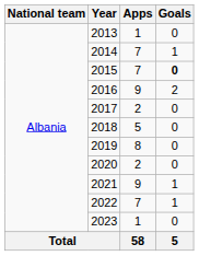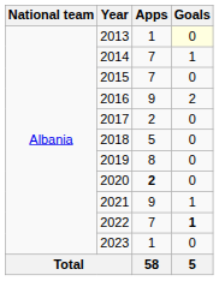2013 | Goals: no background -> lightyellow background
2015 | Goals: bold -> normal
2020 | Apps: normal -> bold
2022 | Goals: normal -> bold
